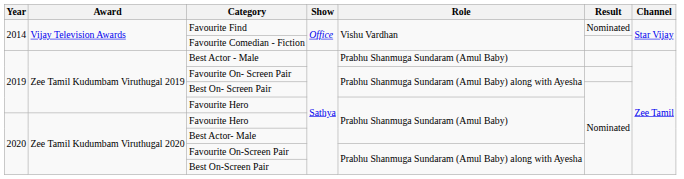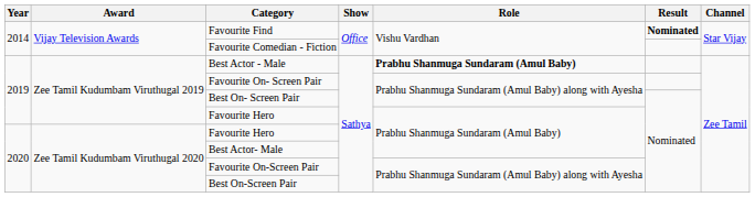Favourite Find | Result: normal -> bold
Best Actor - Male | Role: normal -> bold
